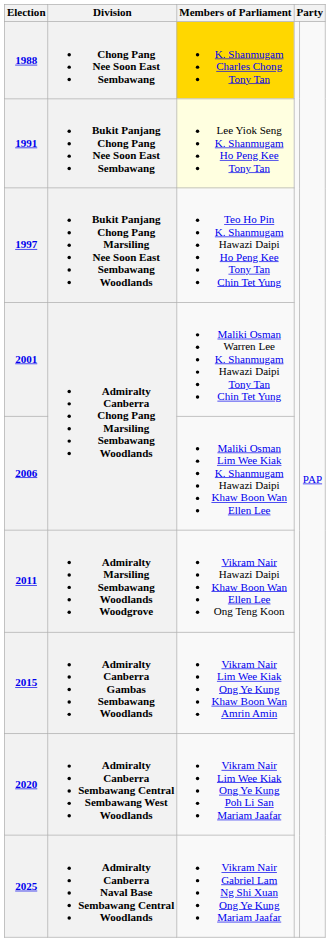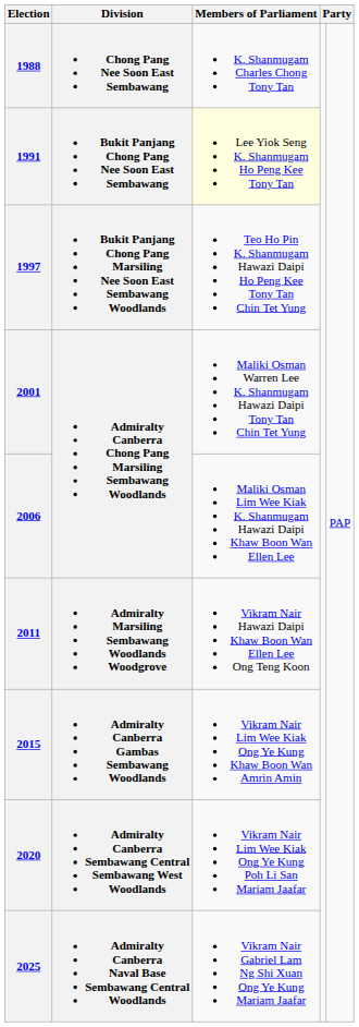1988 | Members of Parliament: gold background -> no background
